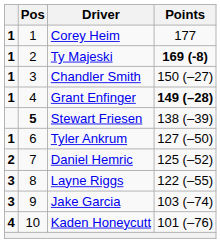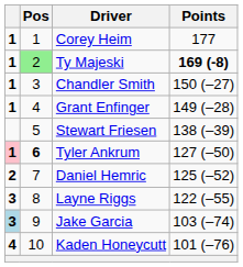Ty Majeski | Pos: no background -> lightgreen background
Grant Enfinger | Points: bold -> normal
Stewart Friesen | Pos: bold -> normal
Tyler Ankrum | column 1: no background -> pink background
Tyler Ankrum | Pos: normal -> bold
Jake Garcia | column 1: no background -> lightblue background
